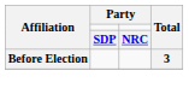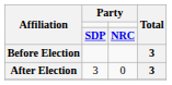+ row: After Election | 3 | 0 | 3
